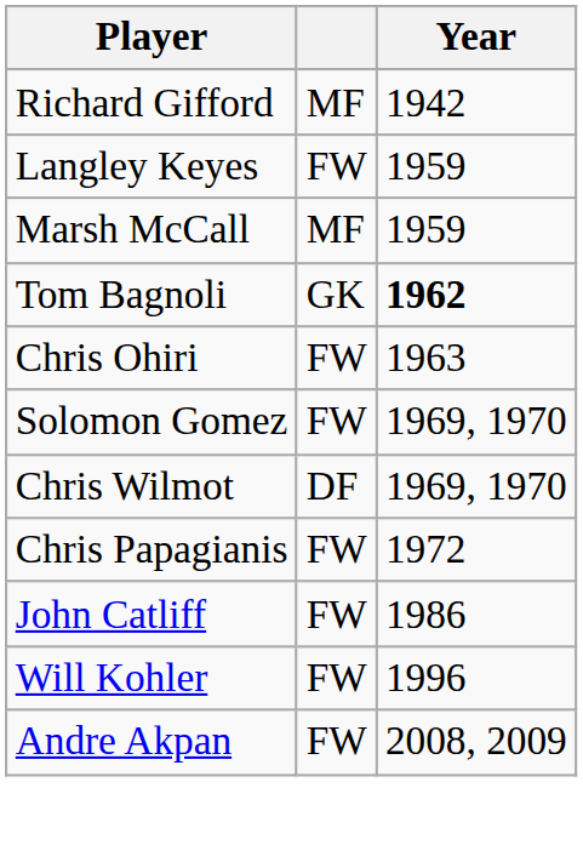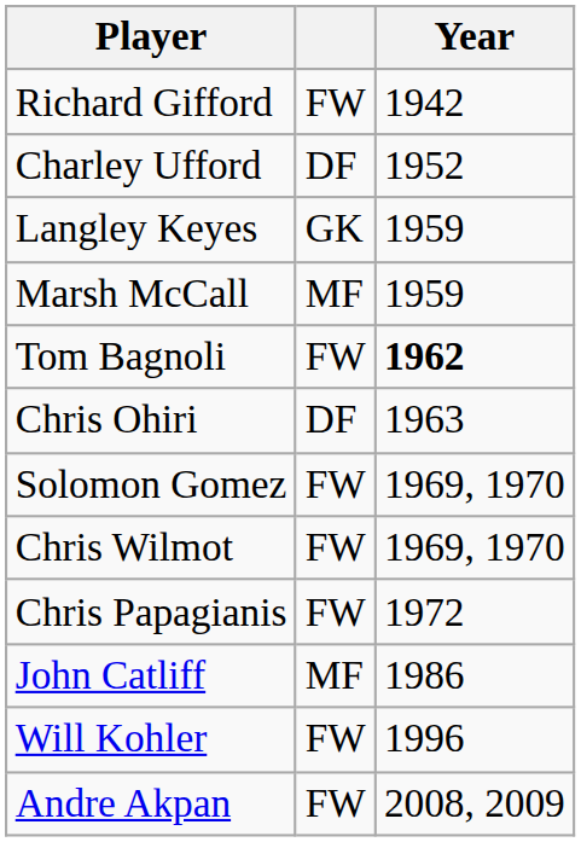Richard Gifford | column 2: MF -> FW
+ row: Charley Ufford | DF | 1952
Langley Keyes | column 2: FW -> GK
Tom Bagnoli | column 2: GK -> FW
Chris Ohiri | column 2: FW -> DF
Chris Wilmot | column 2: DF -> FW
John Catliff | column 2: FW -> MF
